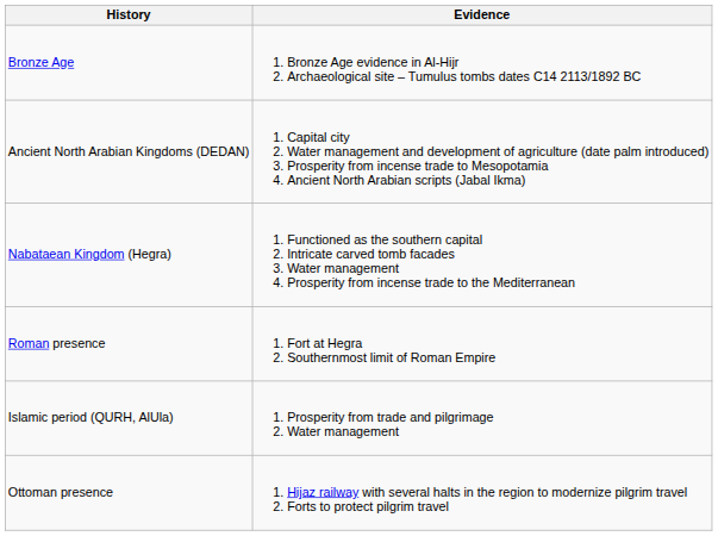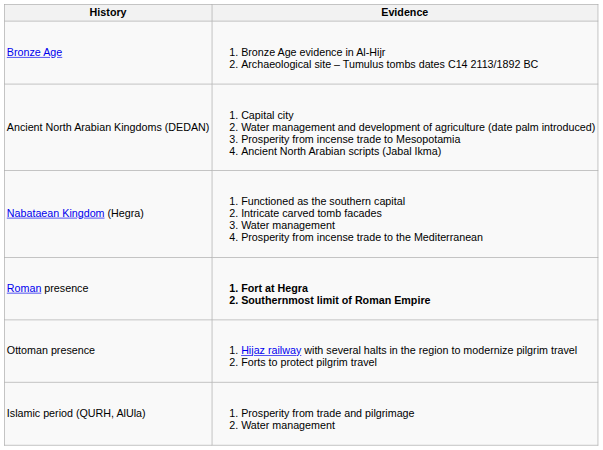Roman presence | Evidence: normal -> bold
rows swapped: Islamic period (QURH, AlUla) <-> Ottoman presence
